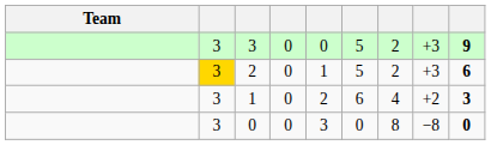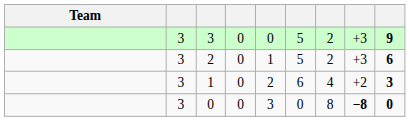row 3 | column 2: gold background -> no background
row 5 | column 8: normal -> bold
